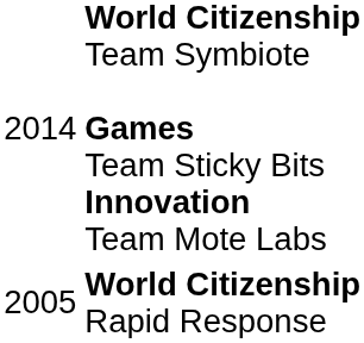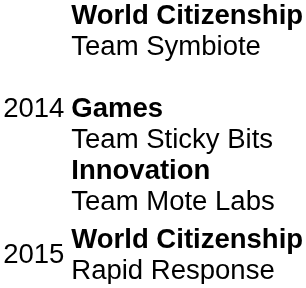World Citizenship Rapid Response | column 1: 2005 -> 2015
